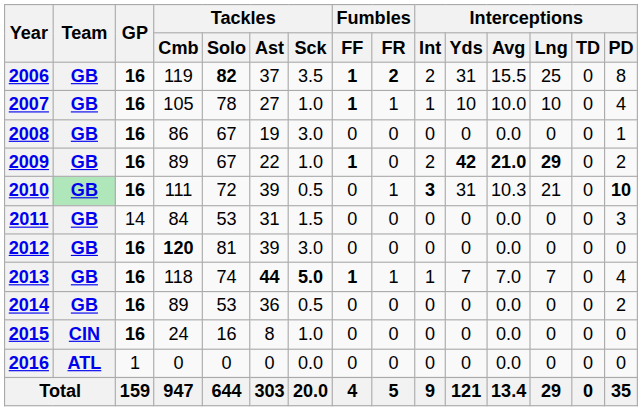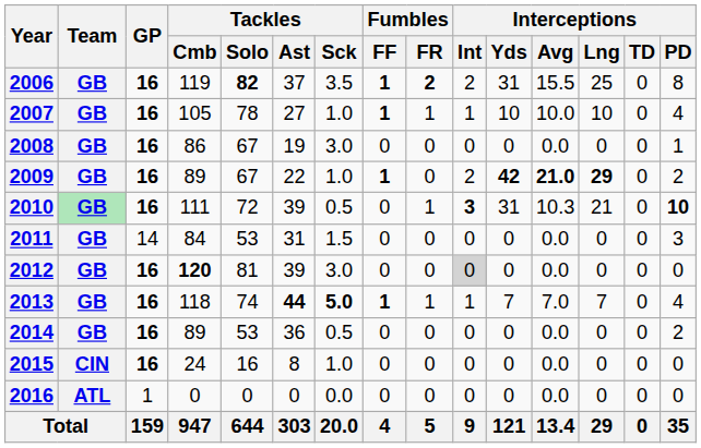2012 | Interceptions / Int: no background -> lightgrey background
